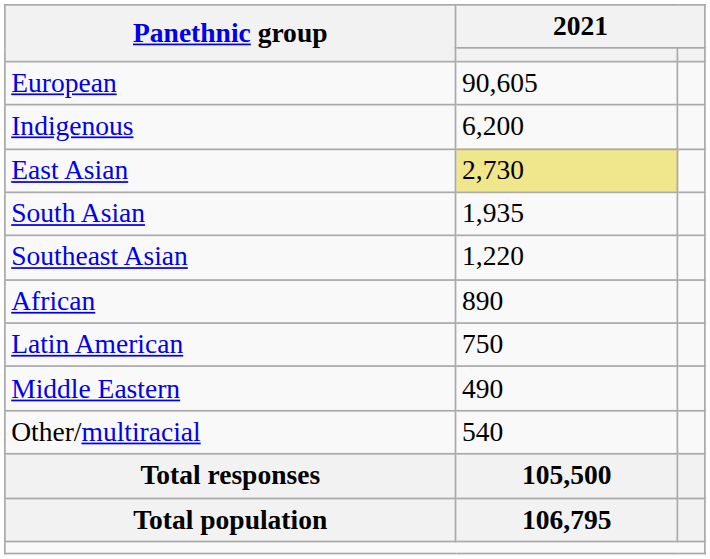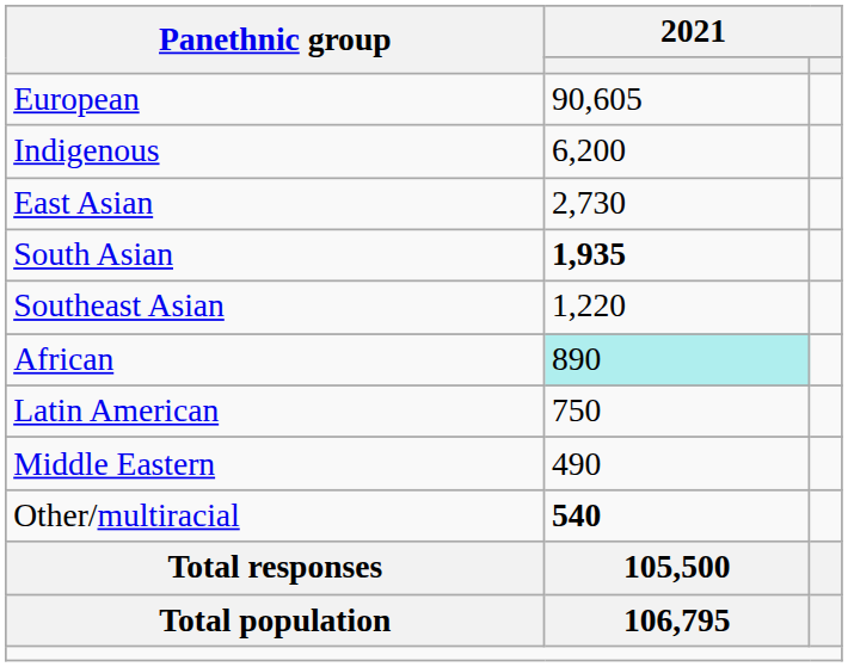East Asian | column 2: khaki background -> no background
South Asian | column 2: normal -> bold
African | column 2: no background -> paleturquoise background
Other/multiracial | column 2: normal -> bold
